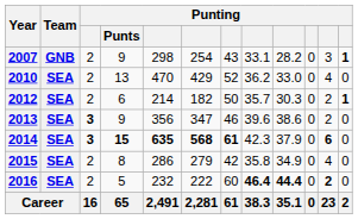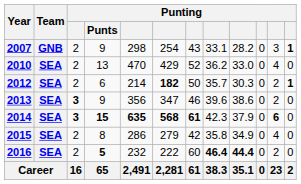2012 | column 6: normal -> bold
2016 | Punting / Punts: normal -> bold
2016 | column 11: bold -> normal
